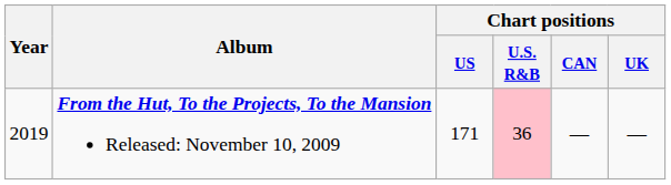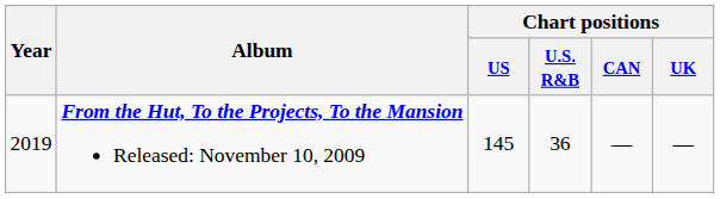row 3 | Chart positions / US: 171 -> 145
row 3 | Chart positions / U.S. R&B: pink background -> no background
